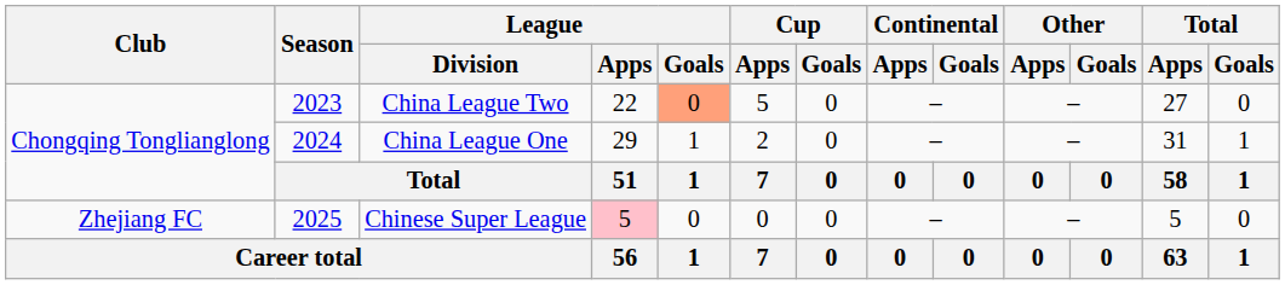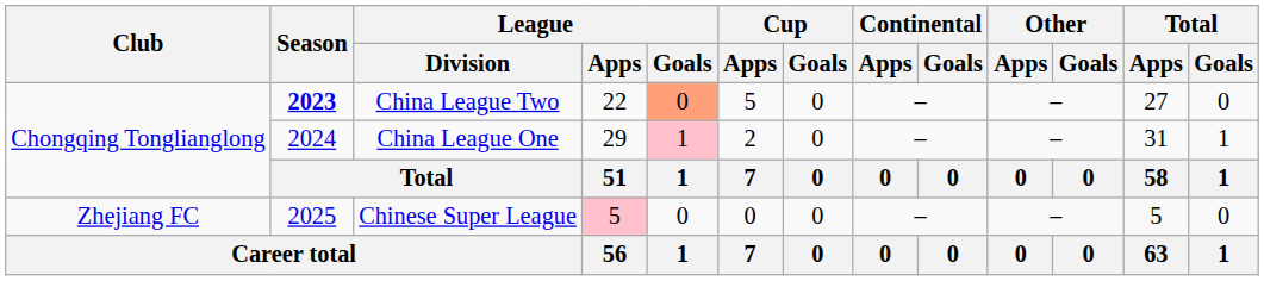China League Two | Season: normal -> bold
China League One | League / Goals: no background -> pink background
